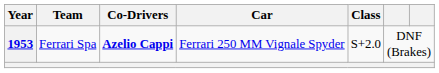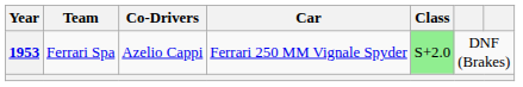1953 | Co-Drivers: bold -> normal
1953 | Class: no background -> lightgreen background
